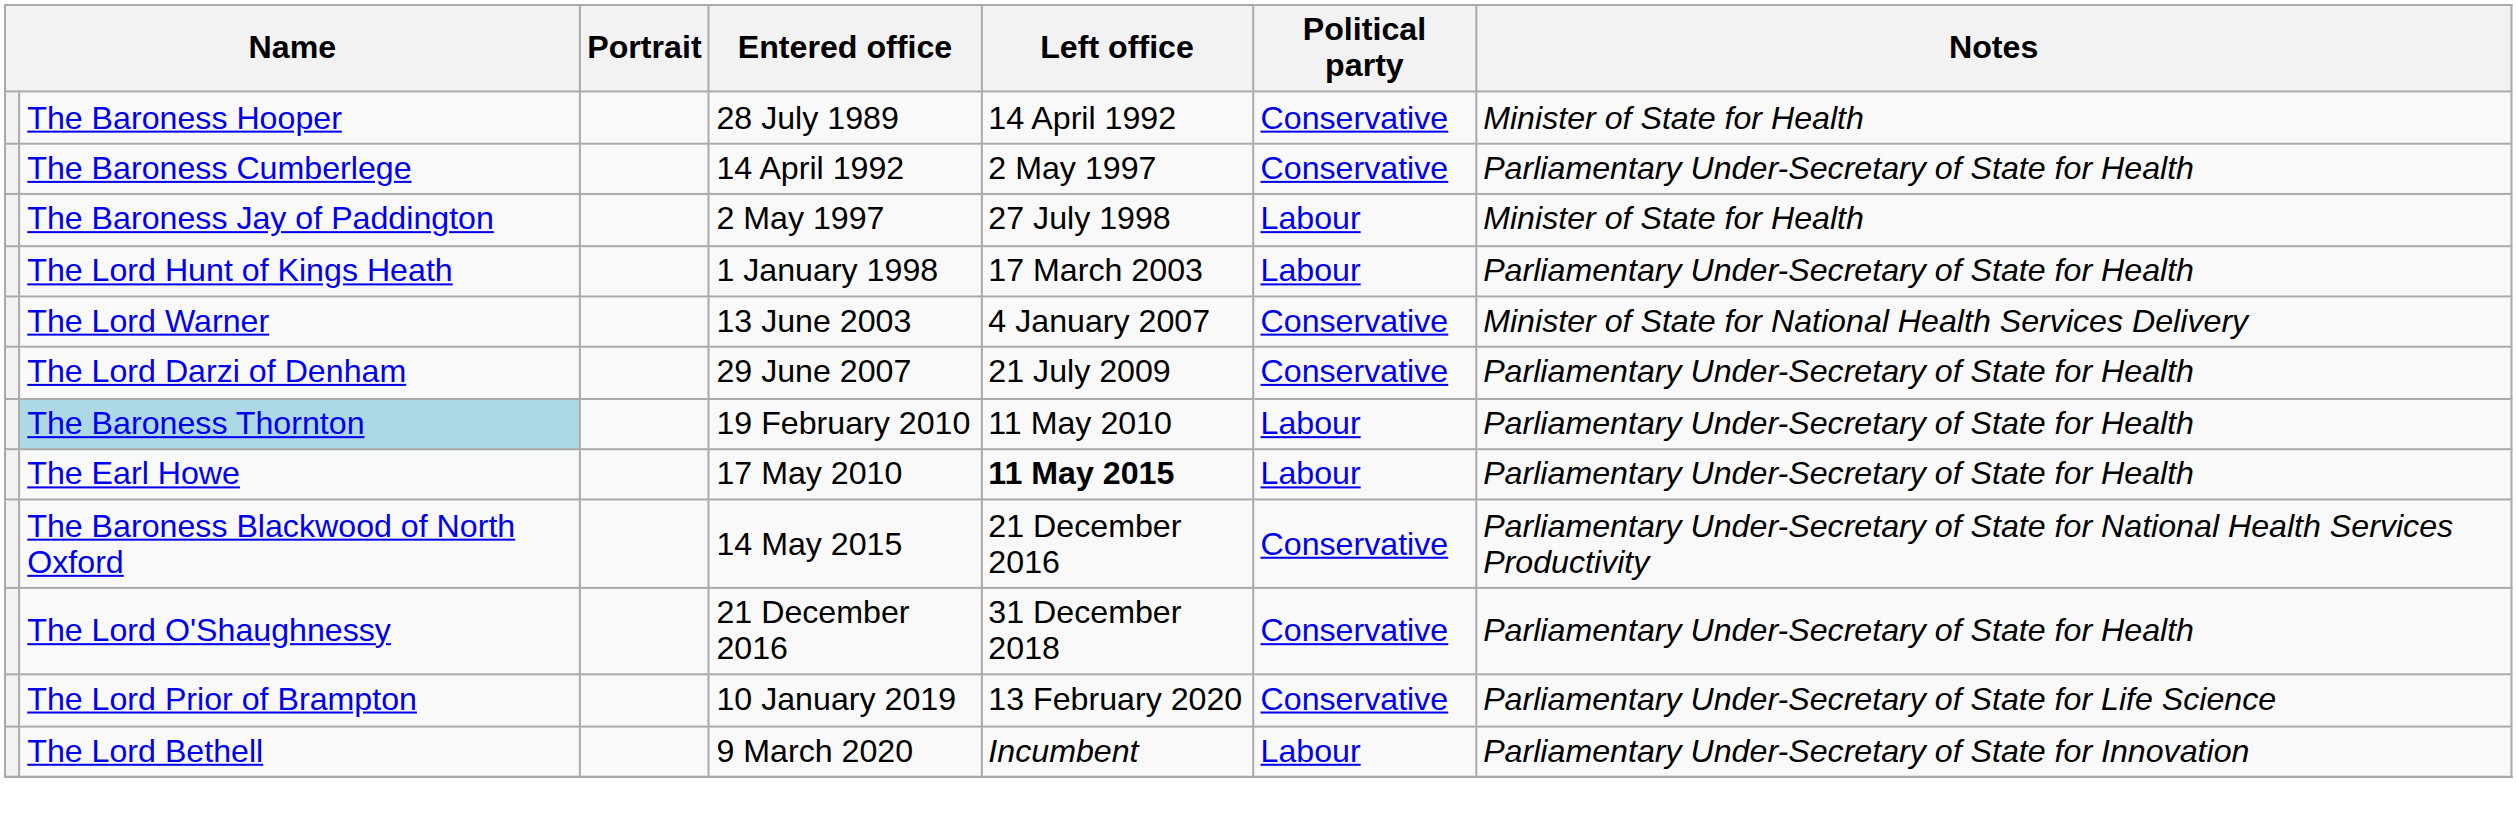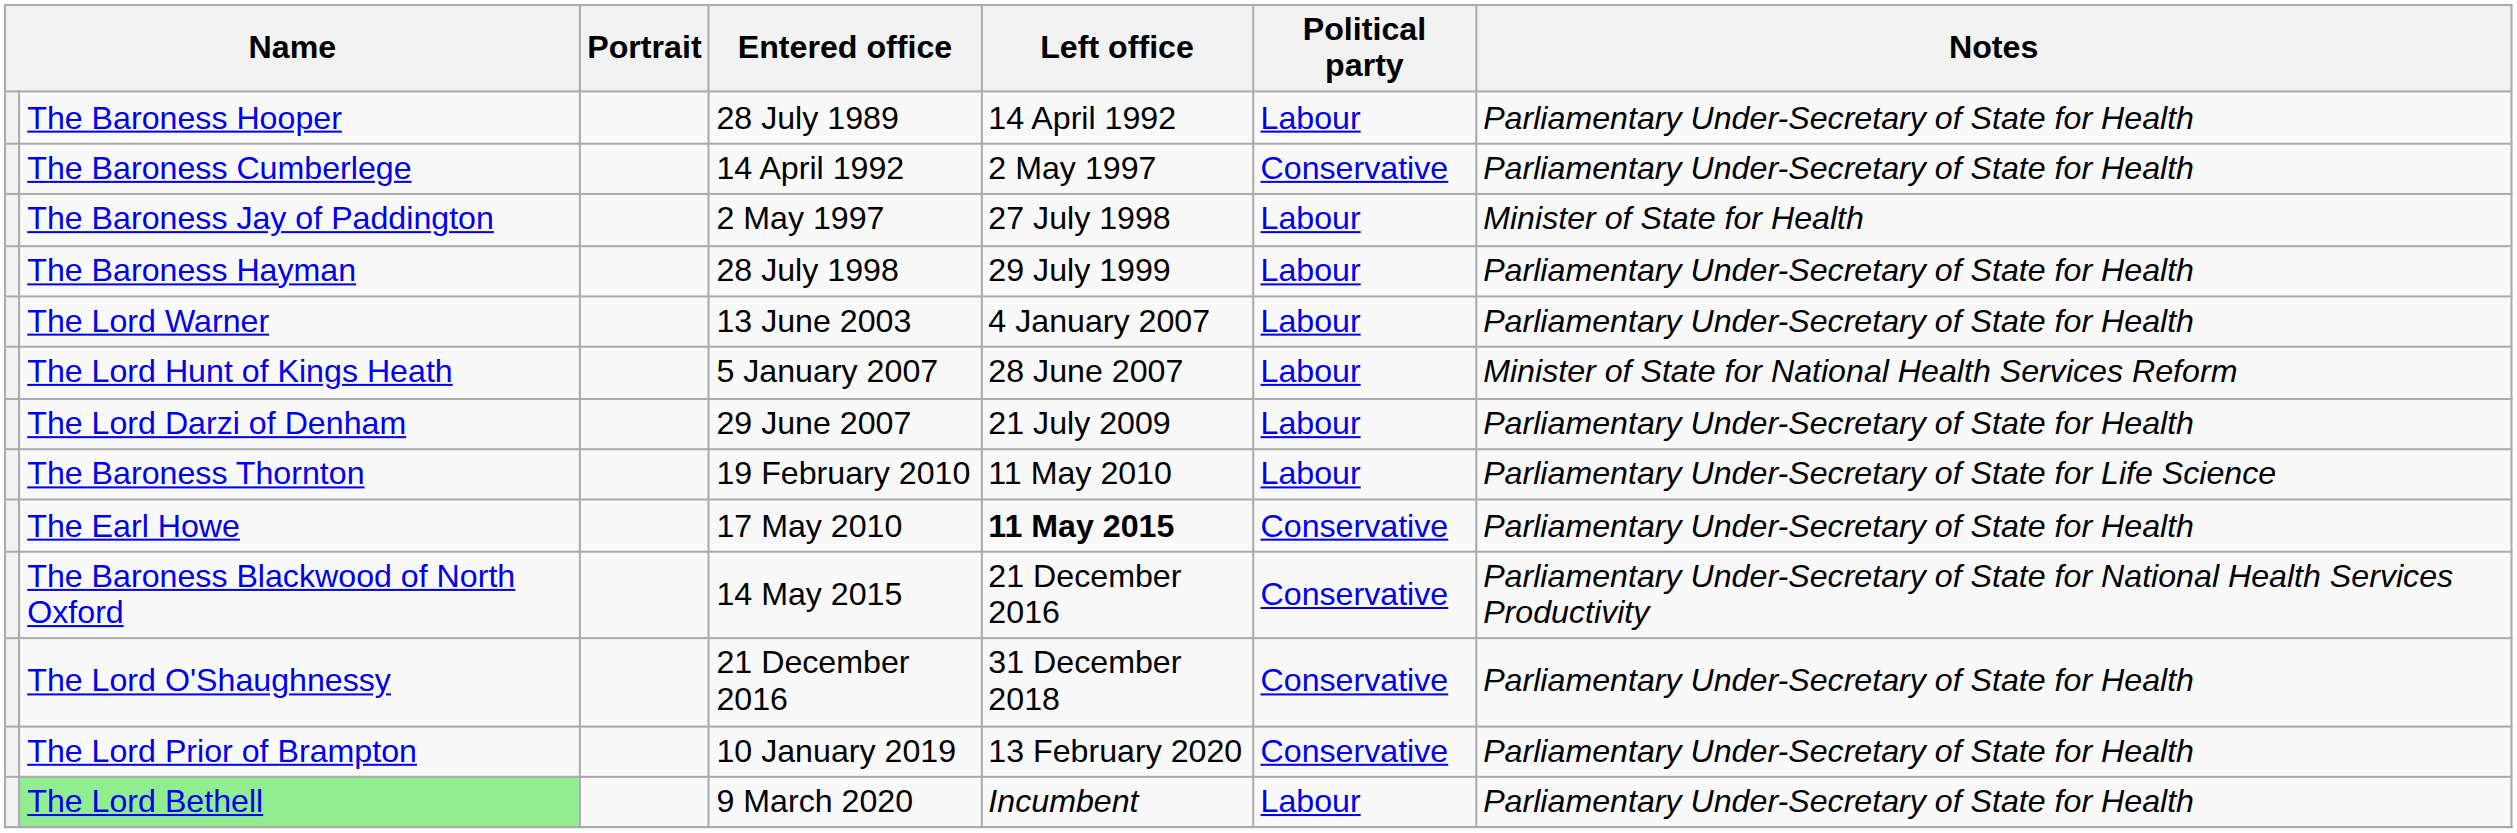28 July 1989 | Political party: Conservative -> Labour
28 July 1989 | Notes: Minister of State for Health -> Parliamentary Under-Secretary of State for Health
+ row: The Baroness Hayman | 28 July 1998 | 29 July 1999 | Labour | Parliamentary Under-Secretary of State for Health
- row: The Lord Hunt of Kings Heath | 1 January 1998 | 17 March 2003 | Labour | Parliamentary Under-Secretary of State for Health
13 June 2003 | Political party: Conservative -> Labour
13 June 2003 | Notes: Minister of State for National Health Services Delivery -> Parliamentary Under-Secretary of State for Health
+ row: The Lord Hunt of Kings Heath | 5 January 2007 | 28 June 2007 | Labour | Minister of State for National Health Services Reform
29 June 2007 | Political party: Conservative -> Labour
19 February 2010 | column 2: lightblue background -> no background
19 February 2010 | Notes: Parliamentary Under-Secretary of State for Health -> Parliamentary Under-Secretary of State for Life Science
17 May 2010 | Political party: Labour -> Conservative
10 January 2019 | Notes: Parliamentary Under-Secretary of State for Life Science -> Parliamentary Under-Secretary of State for Health
9 March 2020 | column 2: no background -> lightgreen background
9 March 2020 | Notes: Parliamentary Under-Secretary of State for Innovation -> Parliamentary Under-Secretary of State for Health
